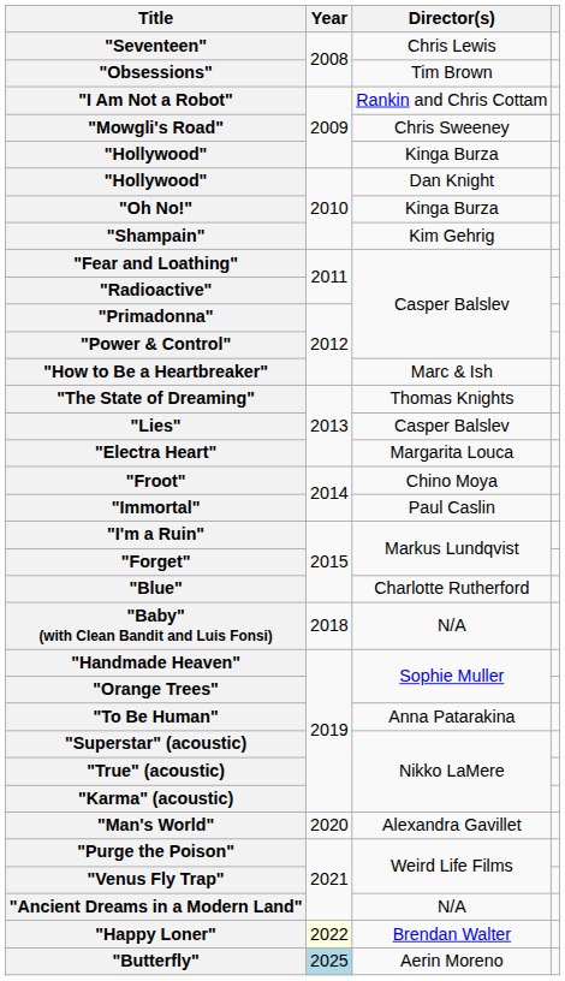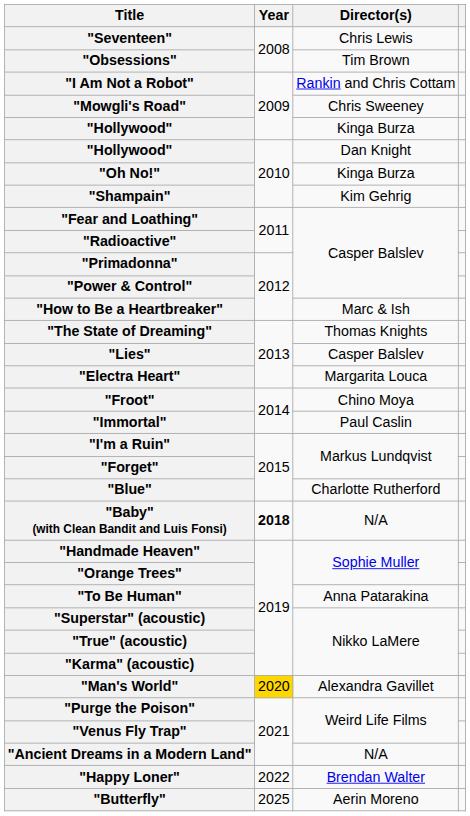"Baby" (with Clean Bandit and Luis Fonsi) | Year: normal -> bold
"Man's World" | Year: no background -> gold background
"Happy Loner" | Year: lightyellow background -> no background
"Butterfly" | Year: lightblue background -> no background
